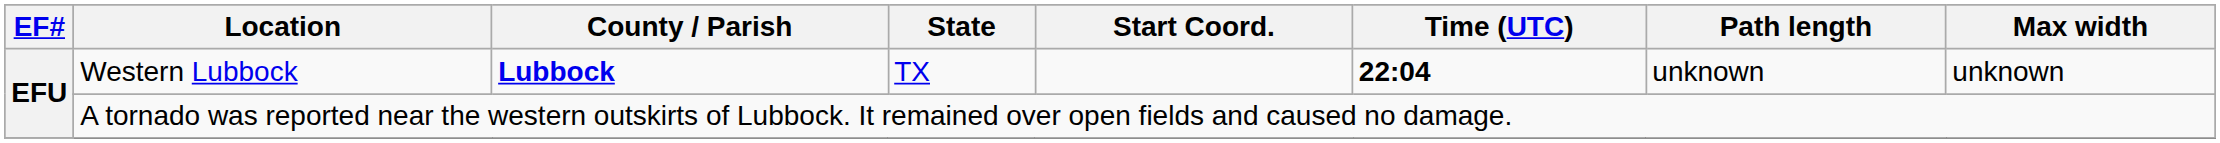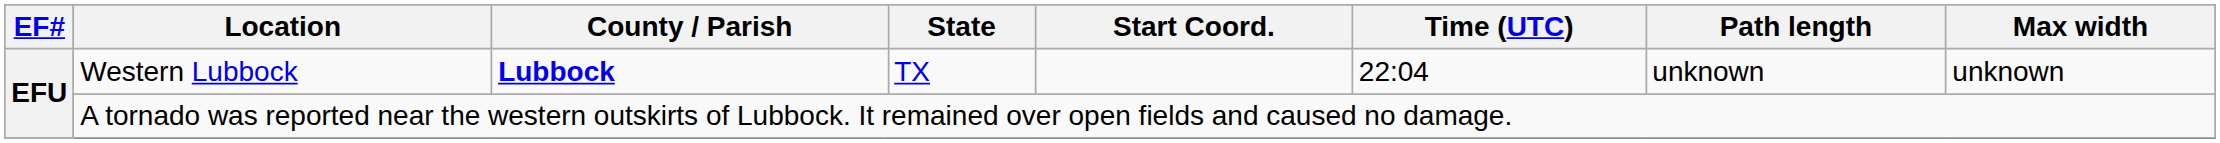Western Lubbock | Time (UTC): bold -> normal
